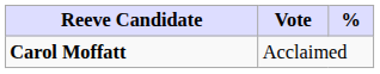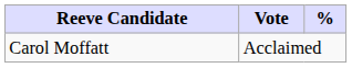Carol Moffatt | Reeve Candidate: bold -> normal
